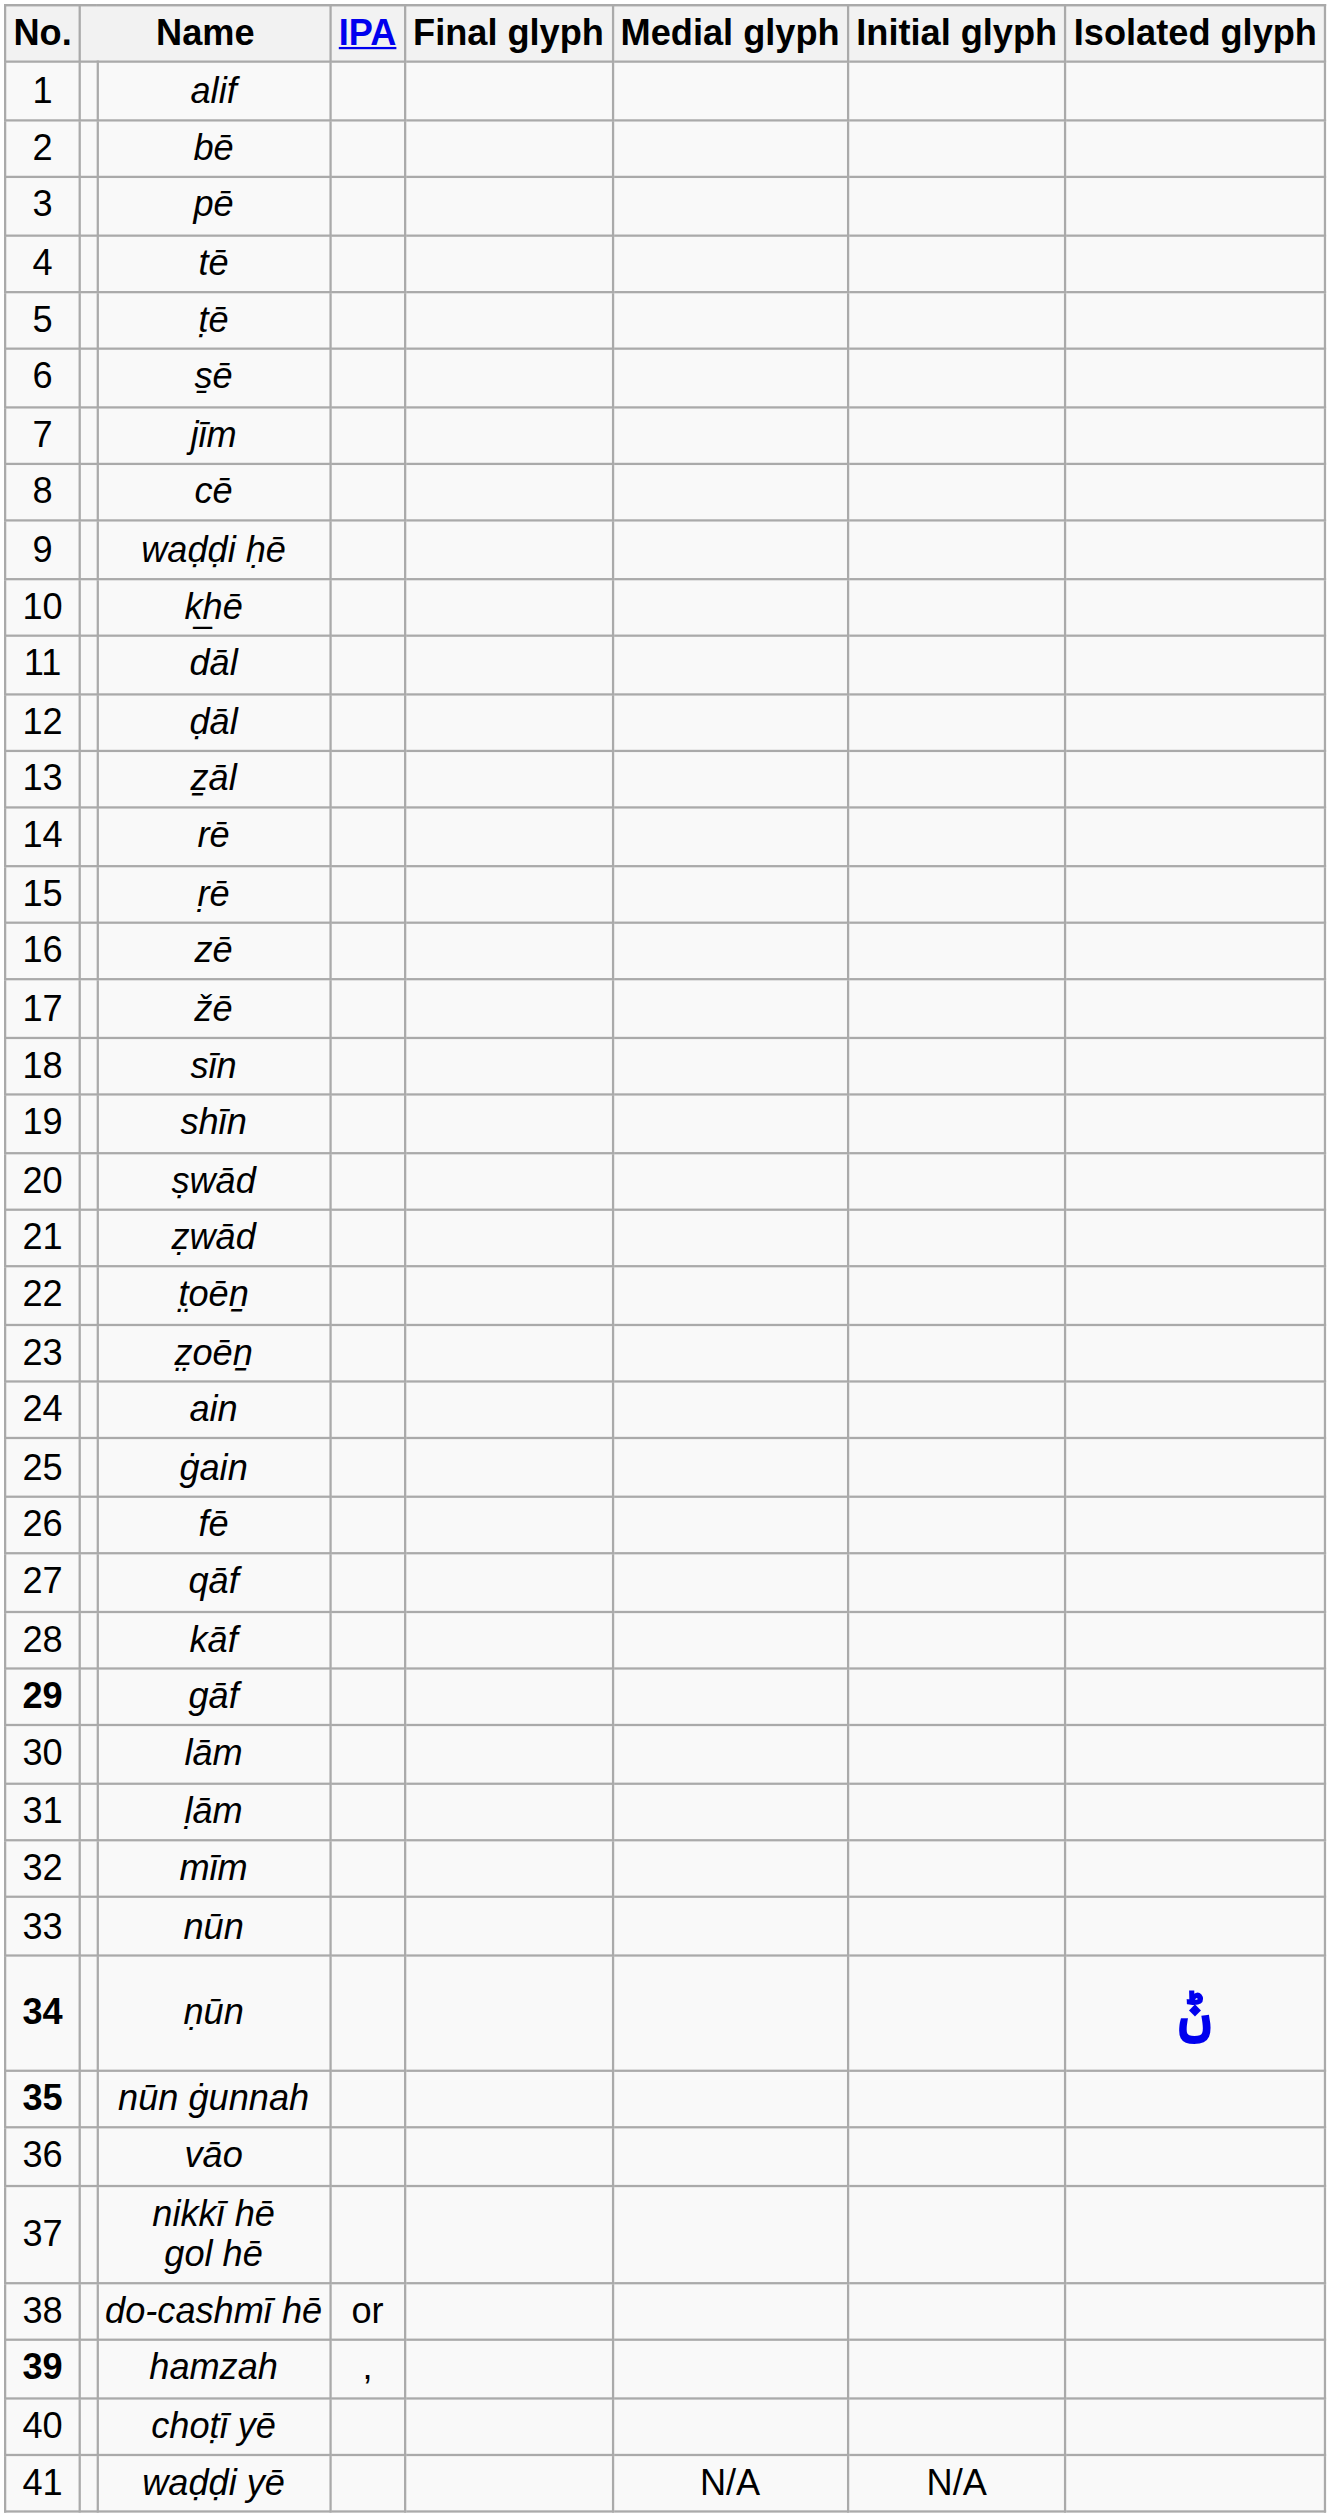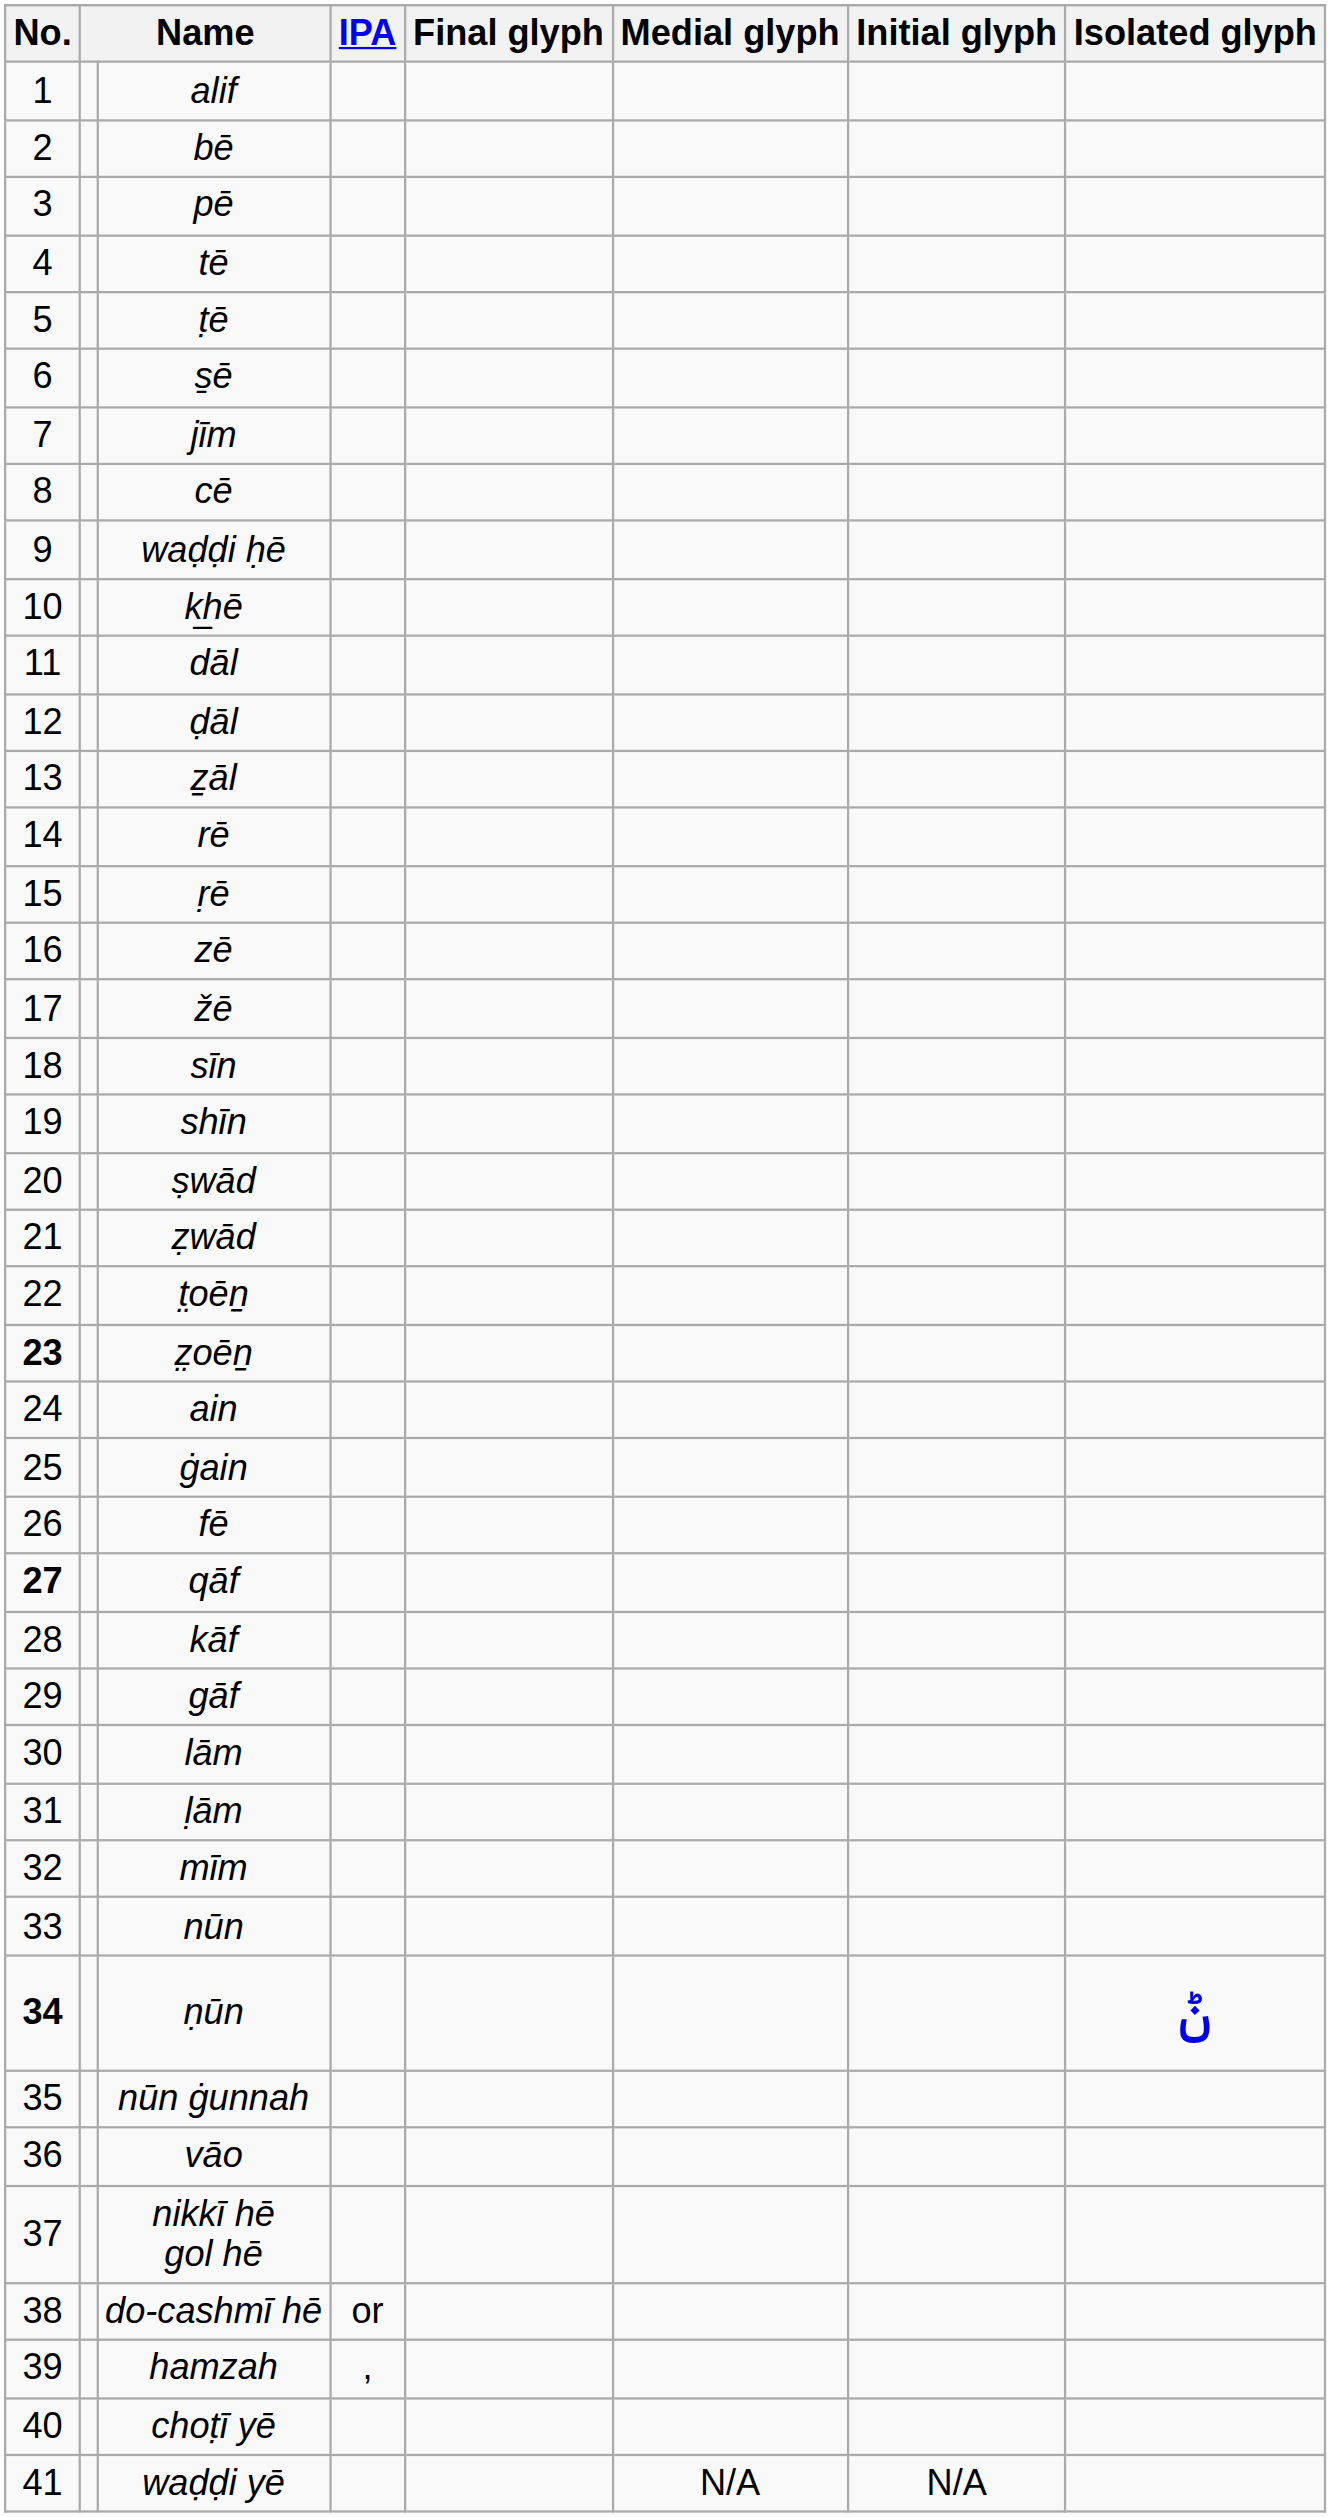z̤oēṉ | No.: normal -> bold
qāf | No.: normal -> bold
gāf | No.: bold -> normal
ṇūn | Isolated glyph: bold -> normal
nūn ġunnah | No.: bold -> normal
hamzah | No.: bold -> normal
